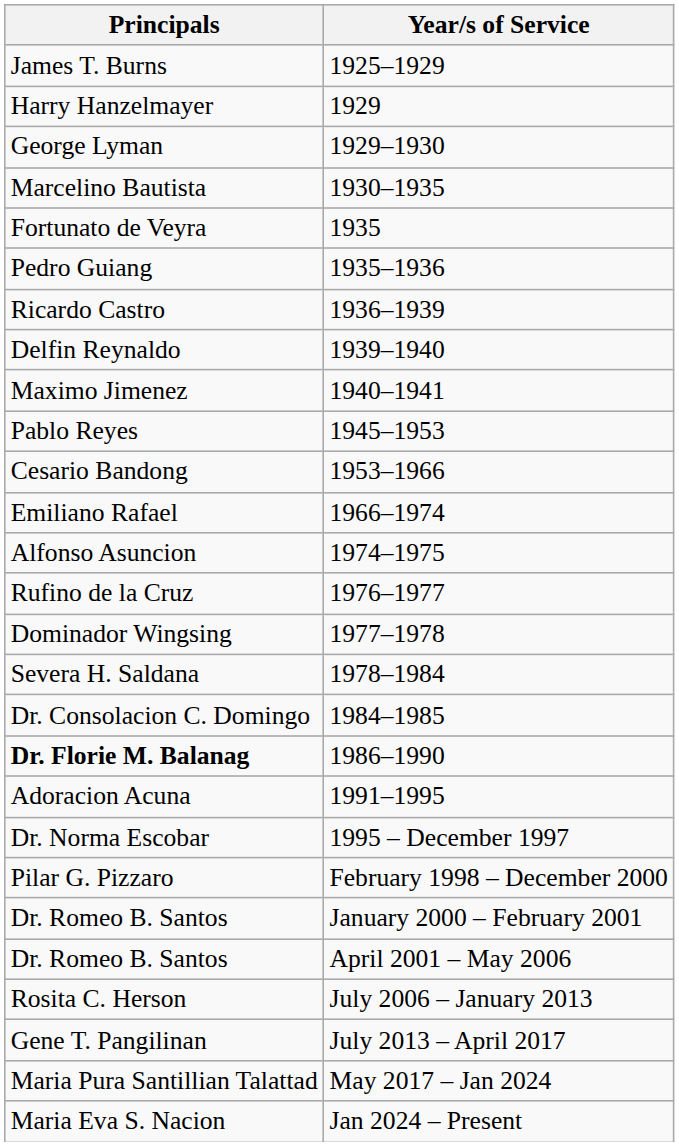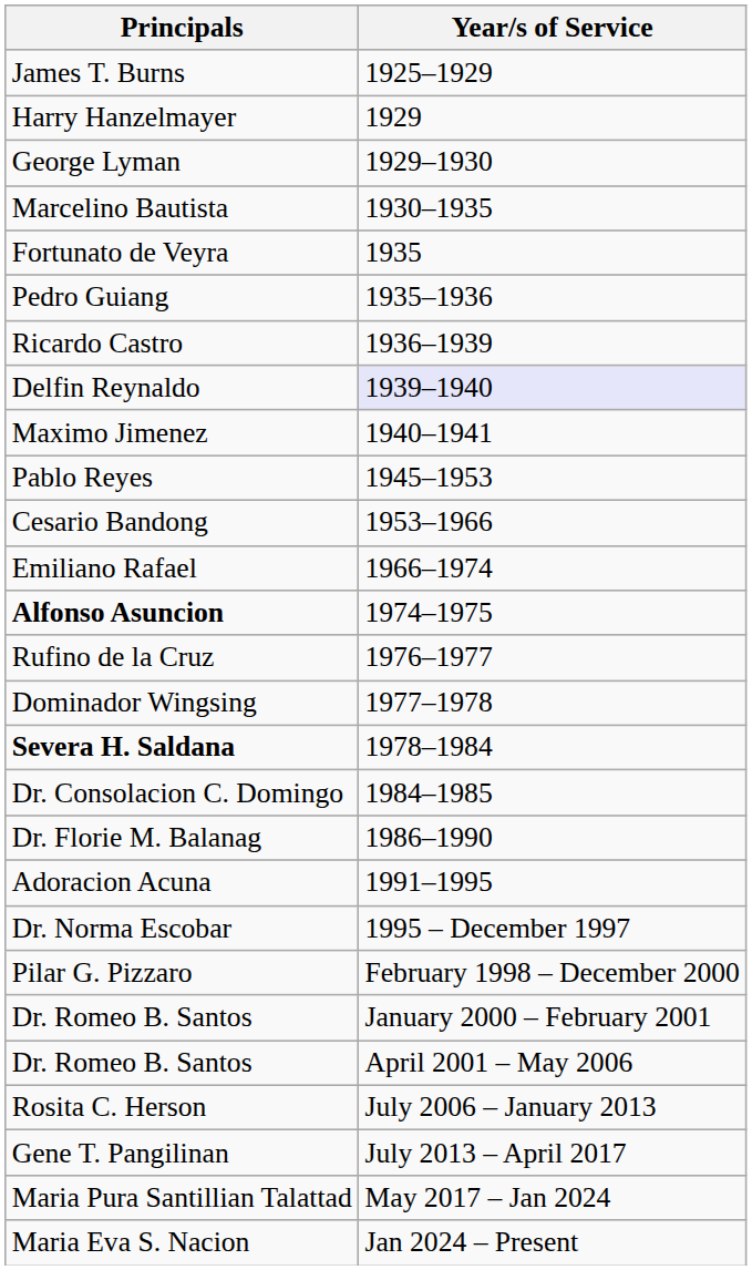row 9 | Year/s of Service: no background -> lavender background
row 14 | Principals: normal -> bold
row 17 | Principals: normal -> bold
row 19 | Principals: bold -> normal
